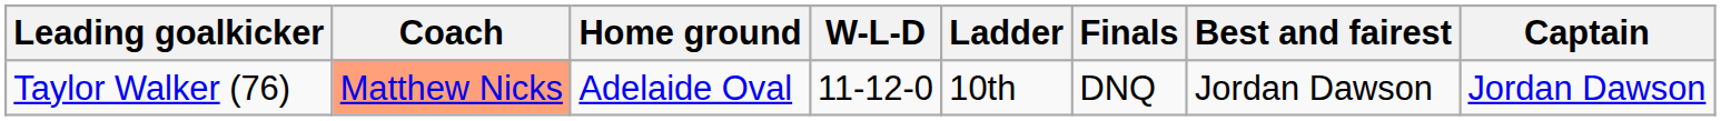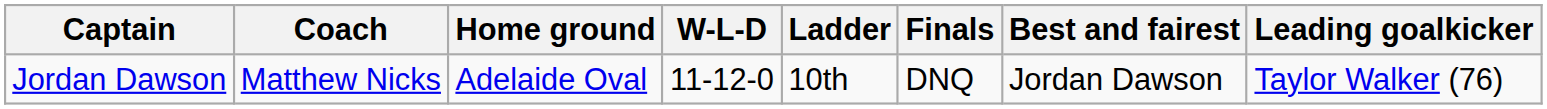columns swapped: Captain <-> Leading goalkicker
row 2 | Coach: lightsalmon background -> no background
